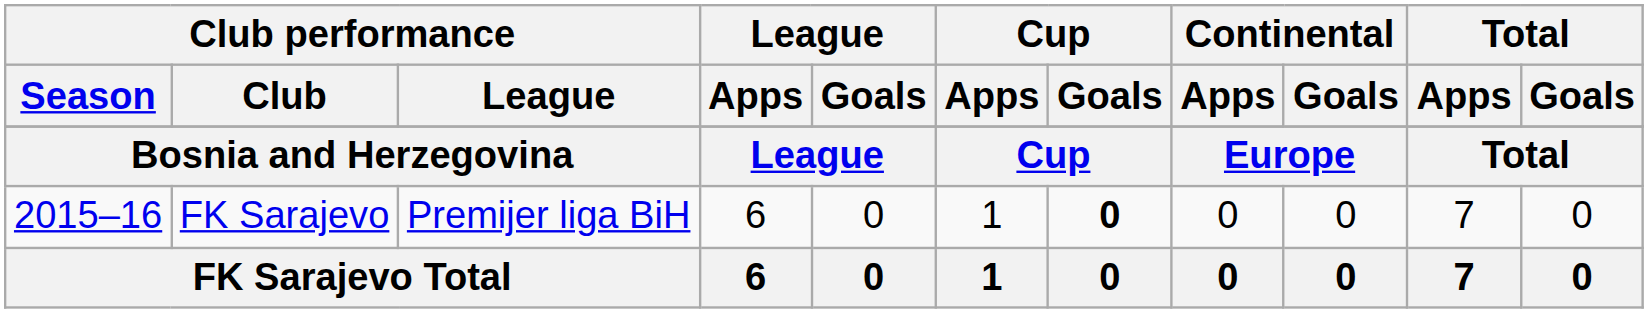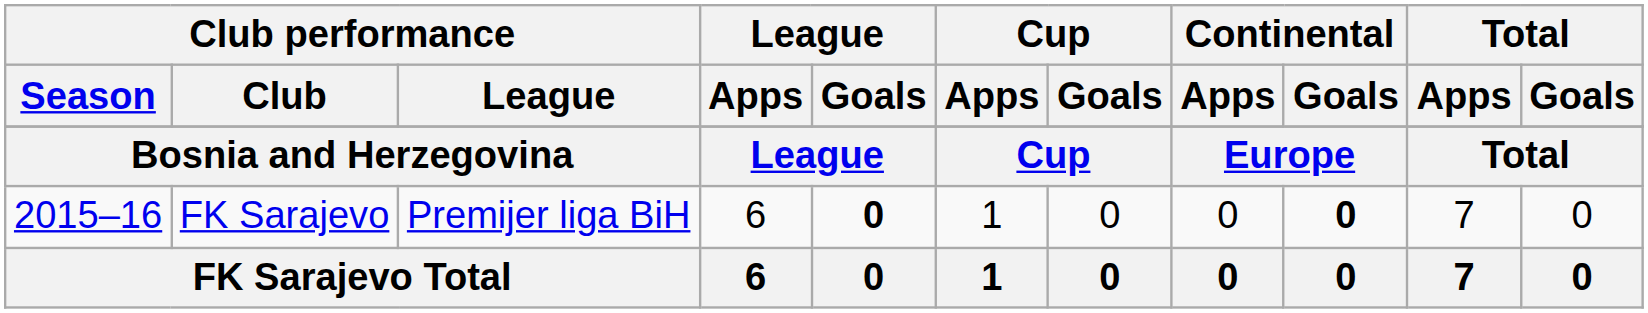FK Sarajevo | League / Goals: normal -> bold
FK Sarajevo | Cup / Goals: bold -> normal
FK Sarajevo | Continental / Goals: normal -> bold
